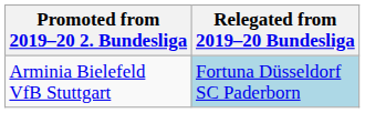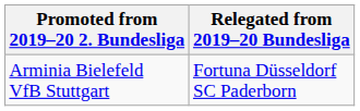Arminia Bielefeld VfB Stuttgart | Relegated from 2019–20 Bundesliga: lightblue background -> no background
